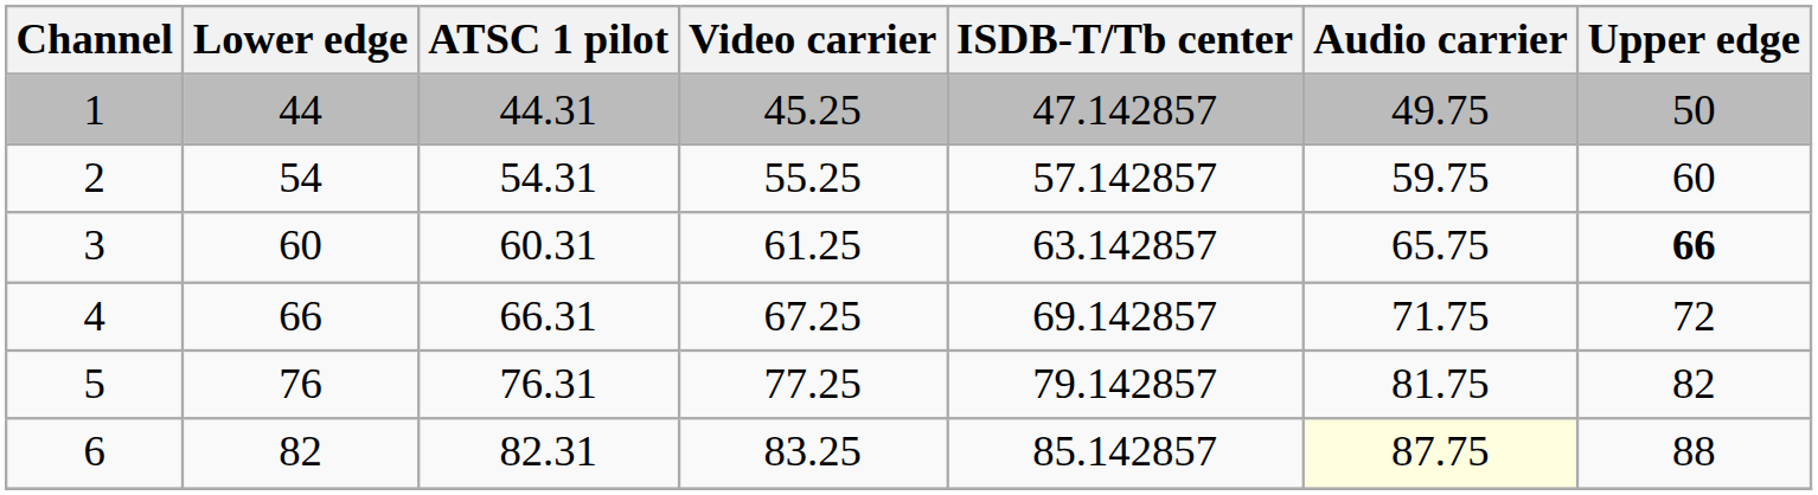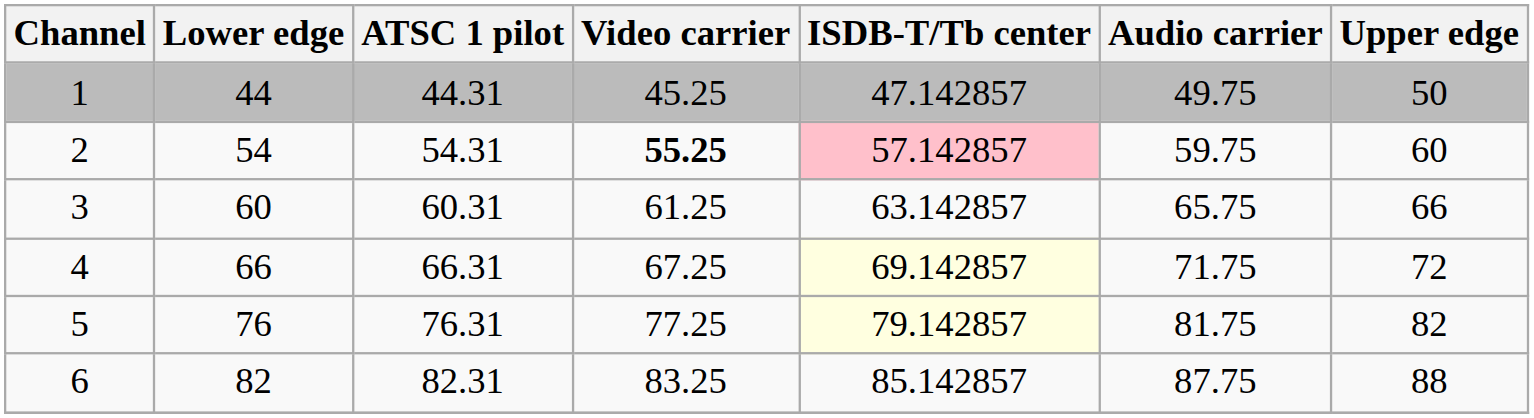2 | Video carrier: normal -> bold
2 | ISDB-T/Tb center: no background -> pink background
3 | Upper edge: bold -> normal
4 | ISDB-T/Tb center: no background -> lightyellow background
5 | ISDB-T/Tb center: no background -> lightyellow background
6 | Audio carrier: lightyellow background -> no background
